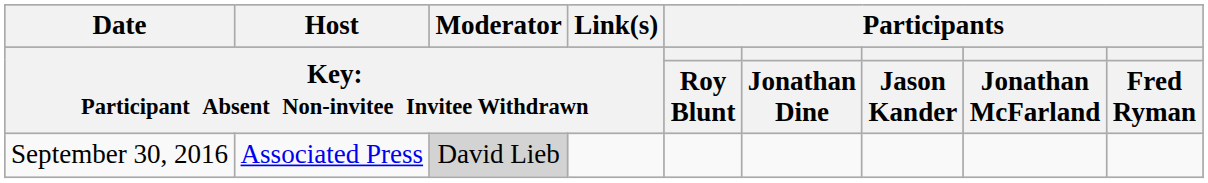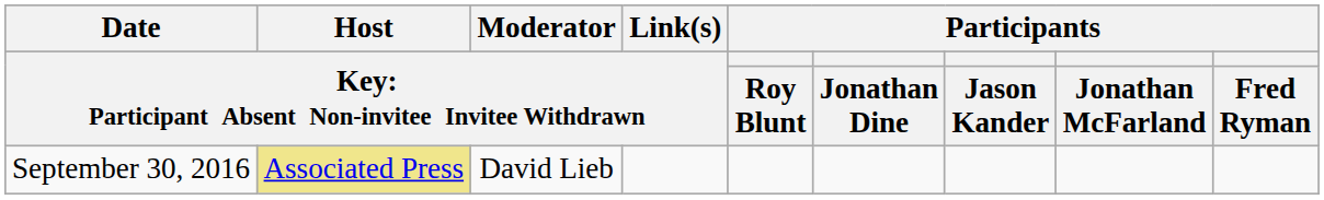September 30, 2016 | column 2: no background -> khaki background
September 30, 2016 | column 3: lightgrey background -> no background
